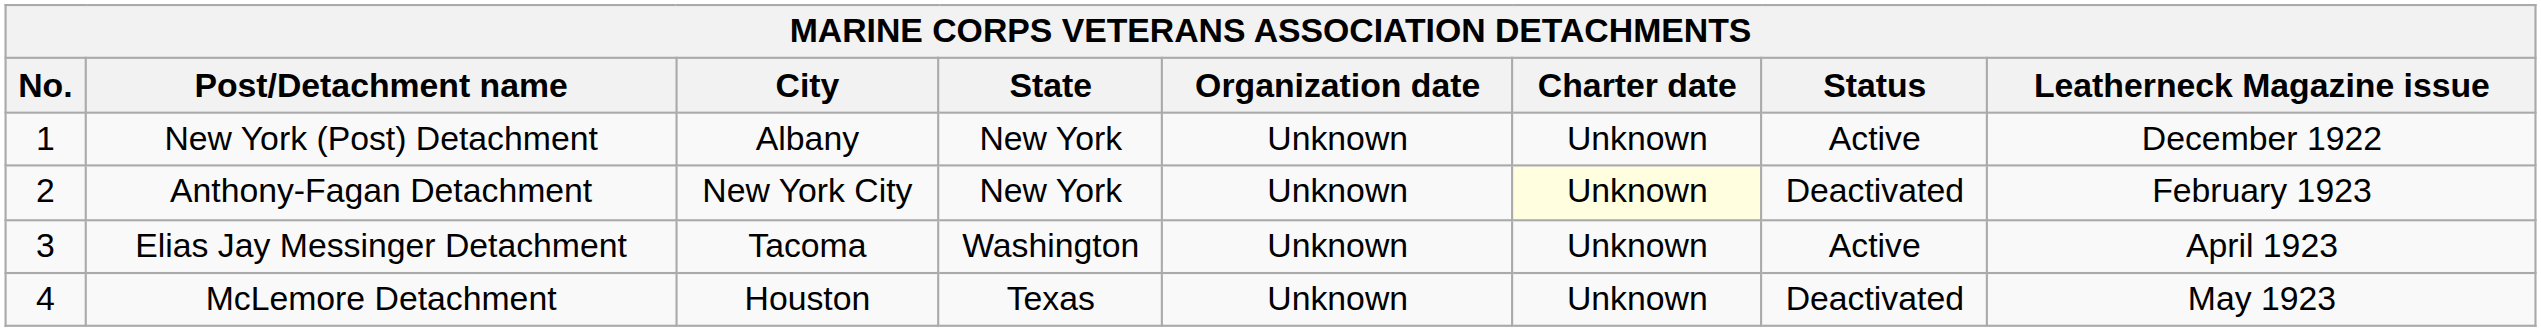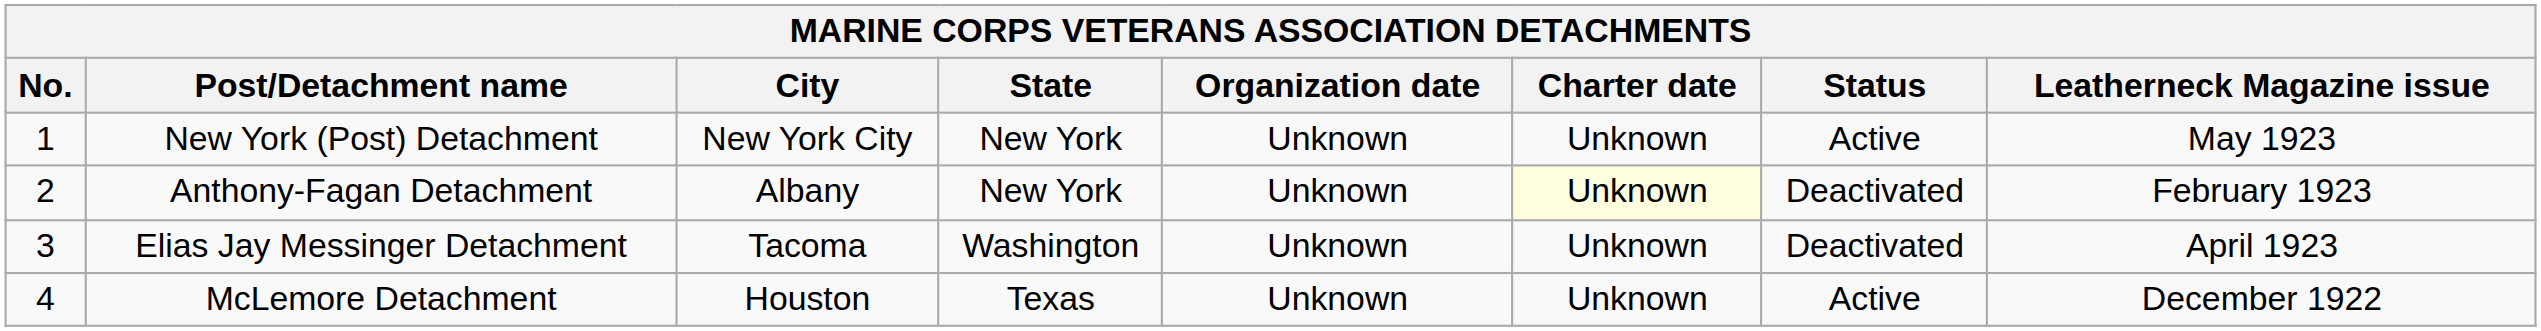New York (Post) Detachment | City: Albany -> New York City
New York (Post) Detachment | Leatherneck Magazine issue: December 1922 -> May 1923
Anthony-Fagan Detachment | City: New York City -> Albany
Elias Jay Messinger Detachment | Status: Active -> Deactivated
McLemore Detachment | Status: Deactivated -> Active
McLemore Detachment | Leatherneck Magazine issue: May 1923 -> December 1922
